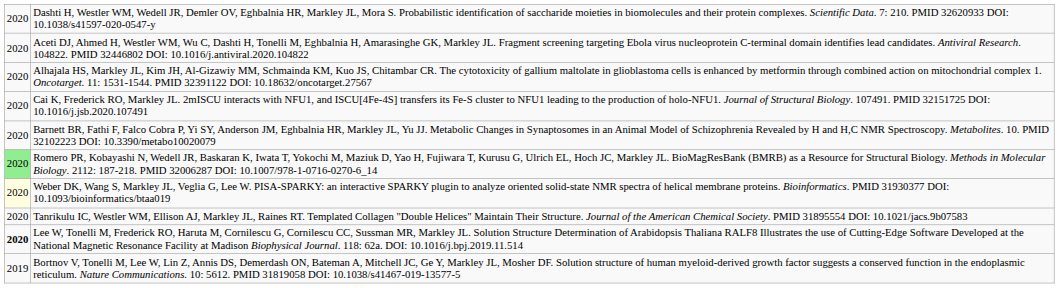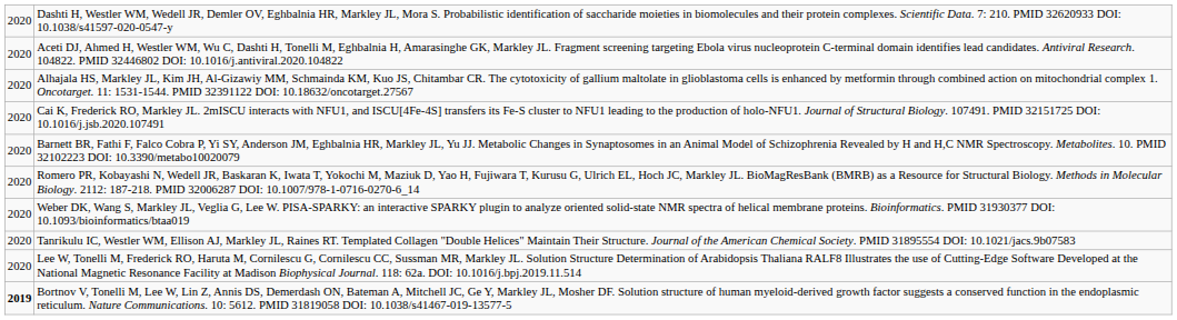row 6 | column 1: lightgreen background -> no background
row 7 | column 1: lightyellow background -> no background
row 9 | column 1: bold -> normal
row 10 | column 1: normal -> bold
